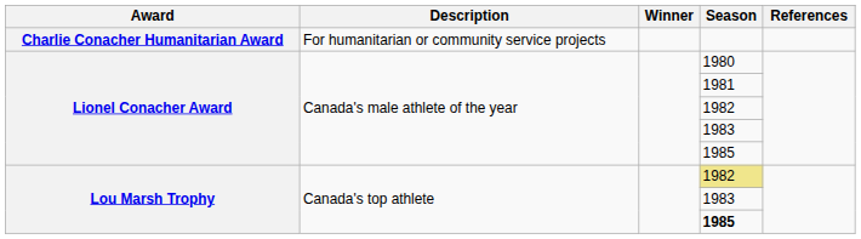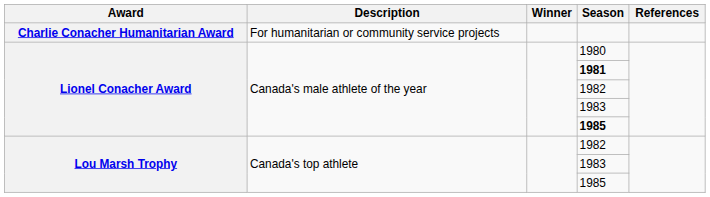1981 | Season: normal -> bold
Lionel Conacher Award / 1985 | Season: normal -> bold
Lou Marsh Trophy / 1982 | Season: khaki background -> no background
Lou Marsh Trophy / 1985 | Season: bold -> normal
